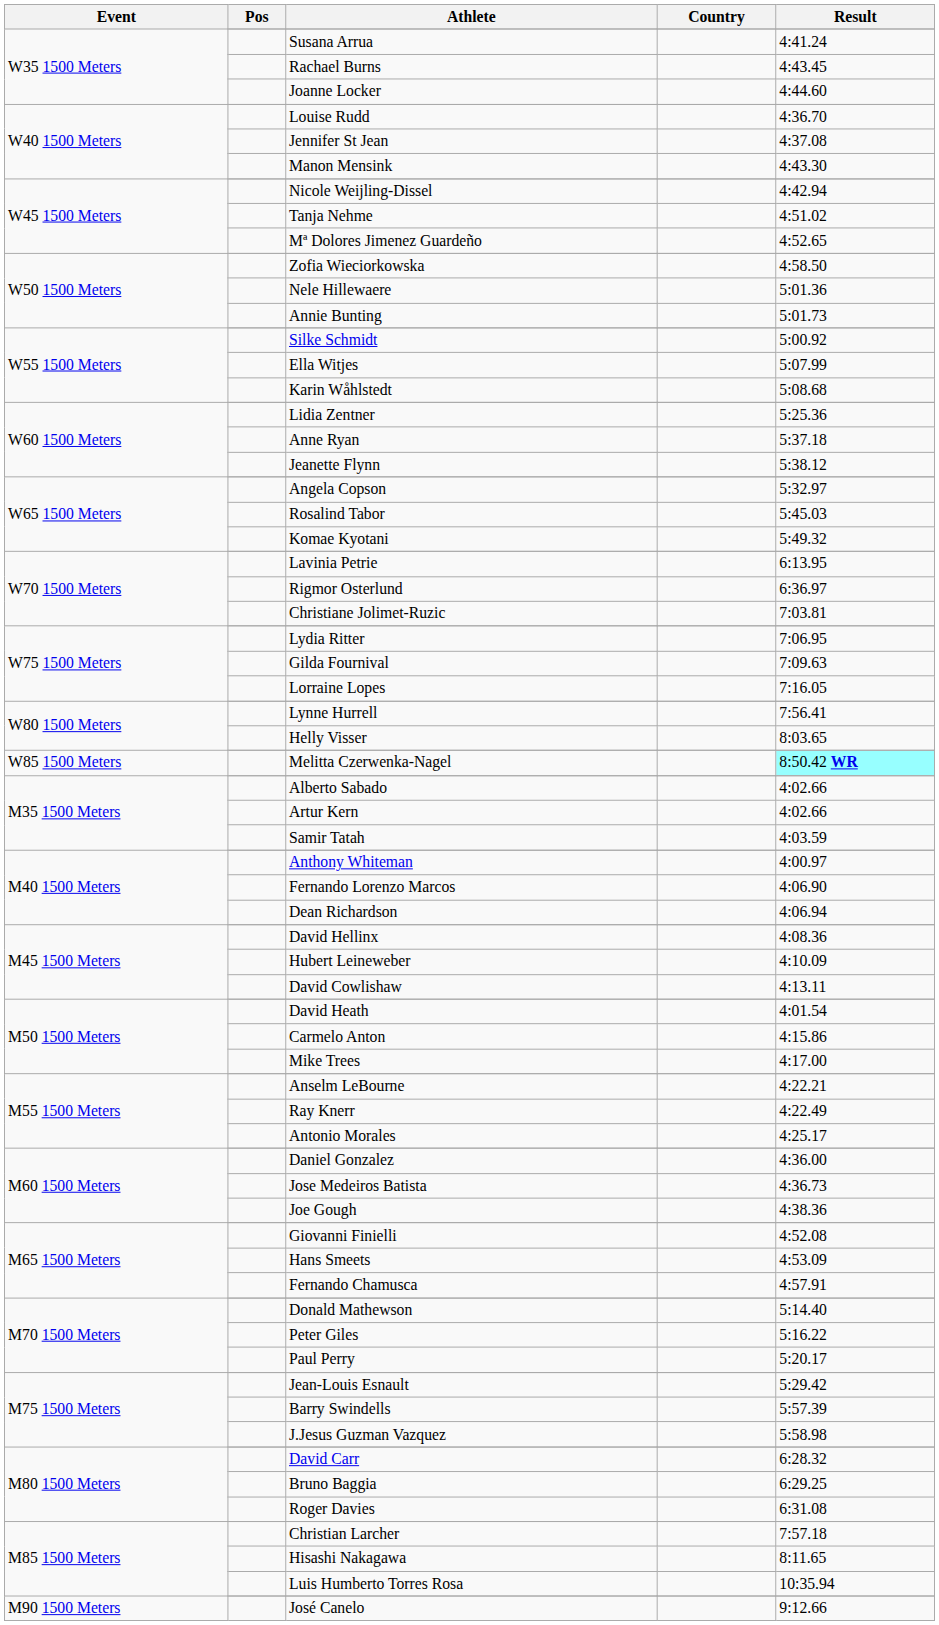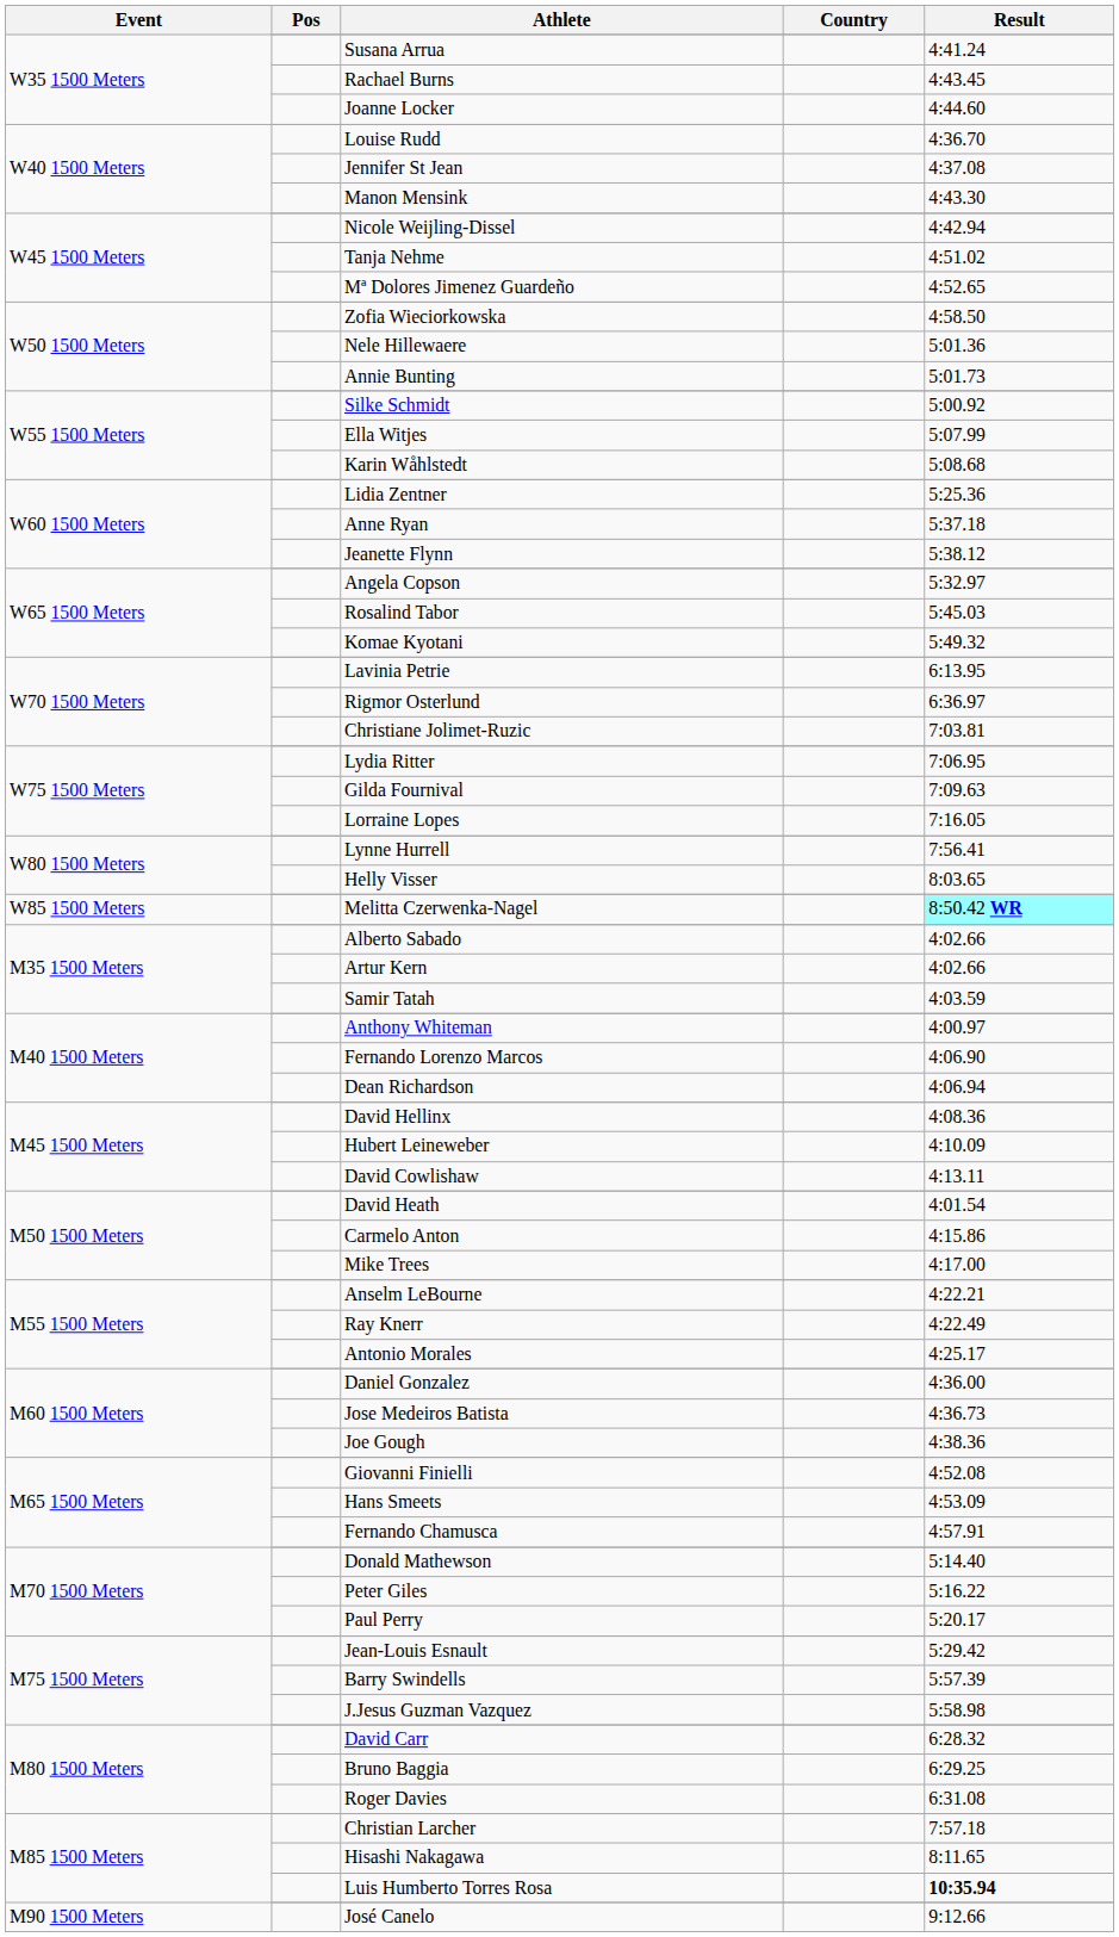Luis Humberto Torres Rosa | Result: normal -> bold
